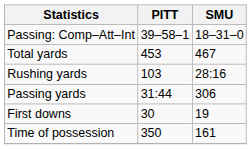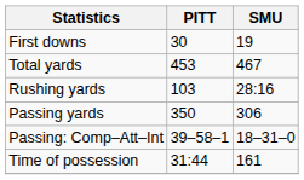rows swapped: First downs <-> Passing: Comp–Att–Int
Passing yards | PITT: 31:44 -> 350
Time of possession | PITT: 350 -> 31:44
